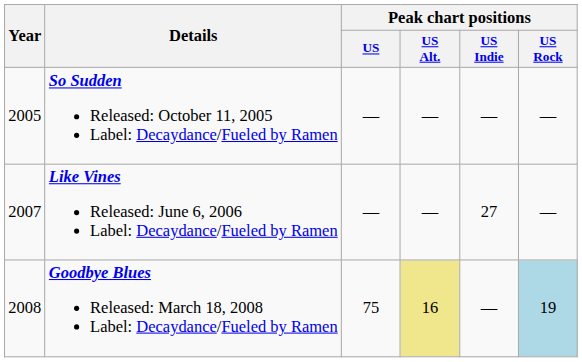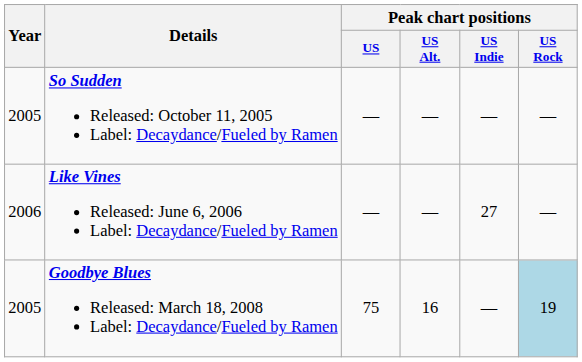row 4 | Year: 2007 -> 2006
row 5 | Year: 2008 -> 2005
row 5 | Peak chart positions / US Alt.: khaki background -> no background
